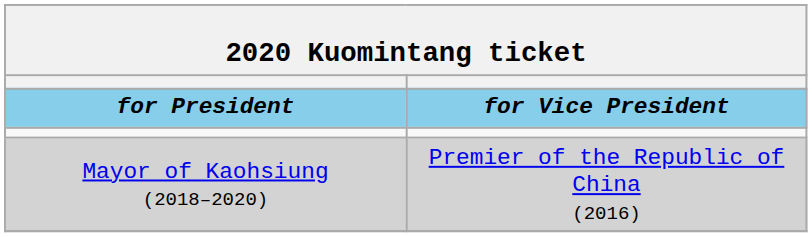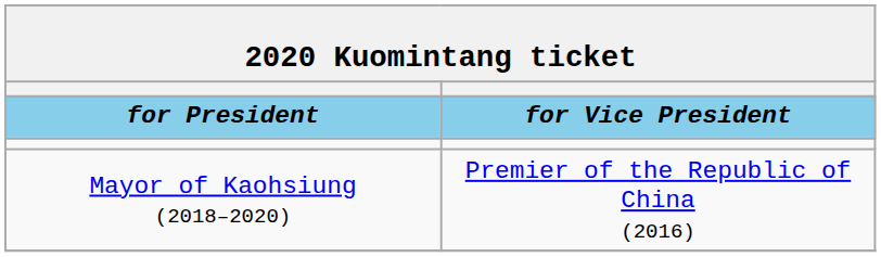Mayor of Kaohsiung (2018–2020) | column 1: lightgrey background -> no background
Mayor of Kaohsiung (2018–2020) | column 2: lightgrey background -> no background
